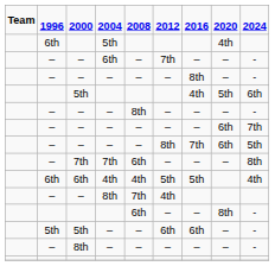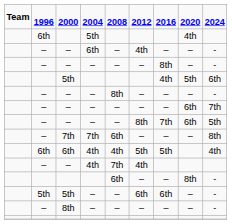row 3 | 2012: 7th -> 4th
row 11 | 2004: 8th -> 4th
